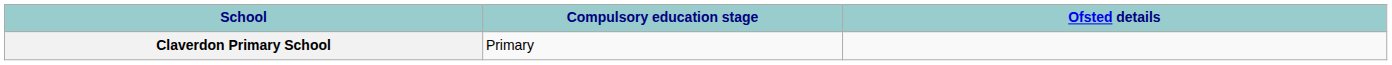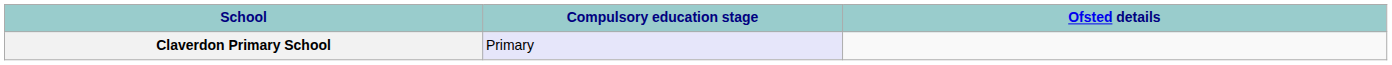Claverdon Primary School | Compulsory education stage: no background -> lavender background
